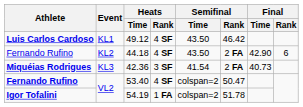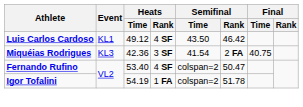- row: Fernando Rufino | KL2 | 44.18 | 4 SF | 43.50 | 2 FA | 42.90 | 6
42.36 | Final / Time: 40.73 -> 40.75
